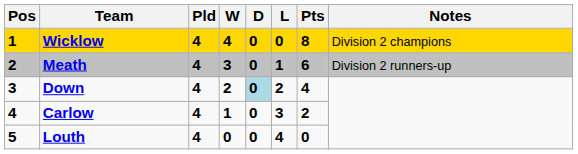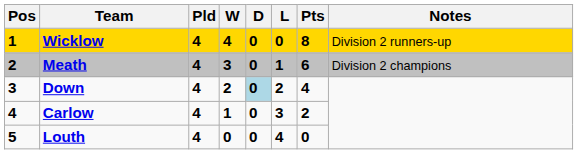Wicklow | Notes: Division 2 champions -> Division 2 runners-up
Meath | Notes: Division 2 runners-up -> Division 2 champions
